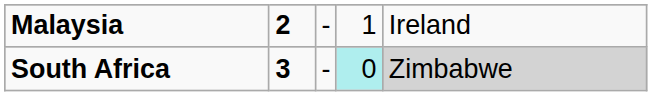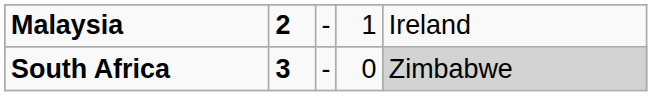South Africa | column 4: paleturquoise background -> no background
